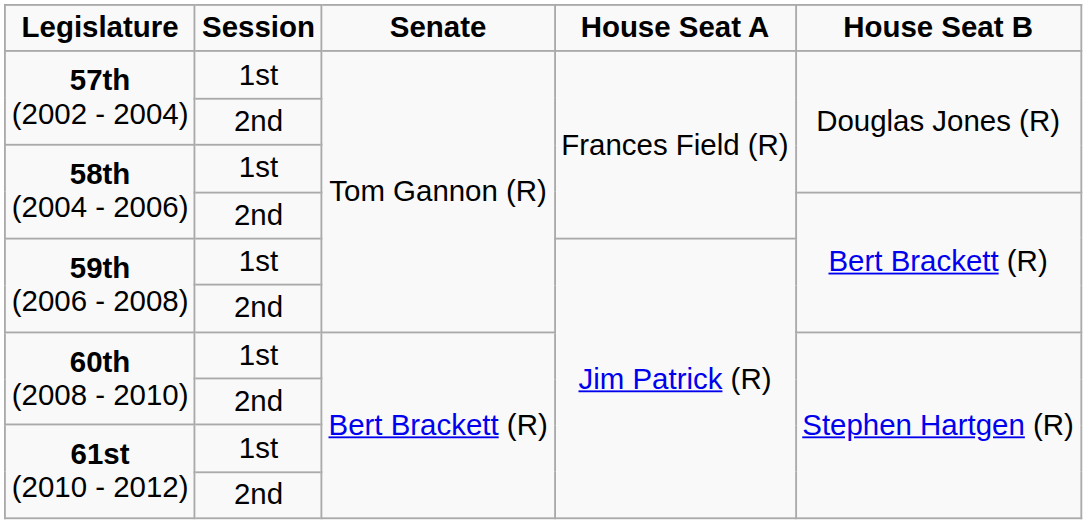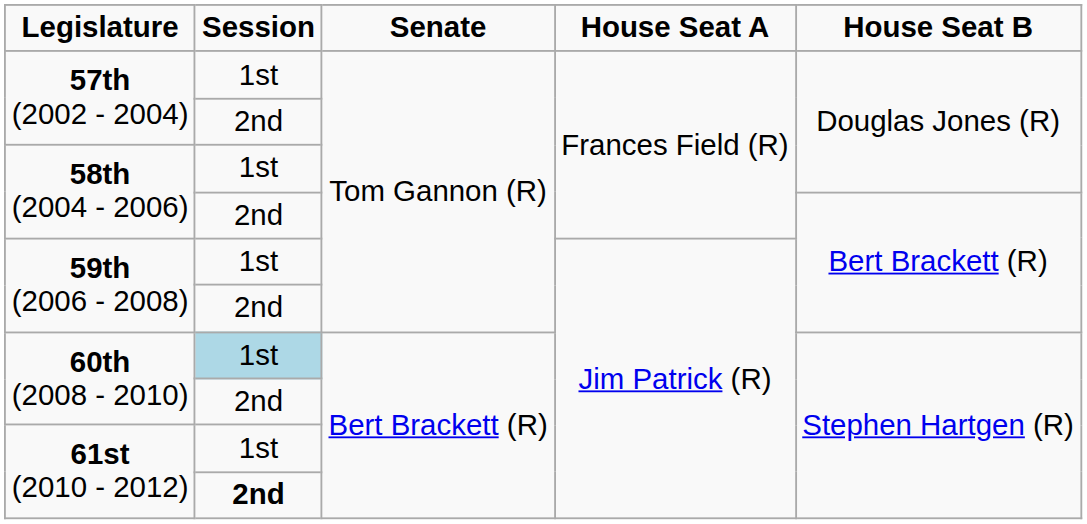60th (2008 - 2010) / 1st | Session: no background -> lightblue background
61st (2010 - 2012) / 2nd | Session: normal -> bold
